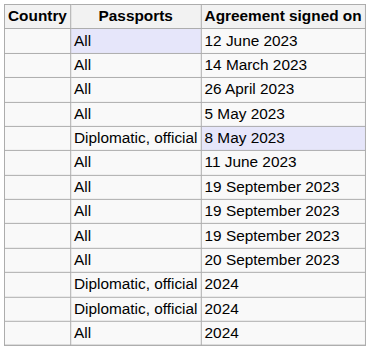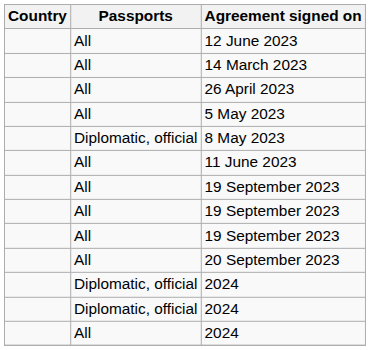12 June 2023 | Passports: lavender background -> no background
8 May 2023 | Agreement signed on: lavender background -> no background
